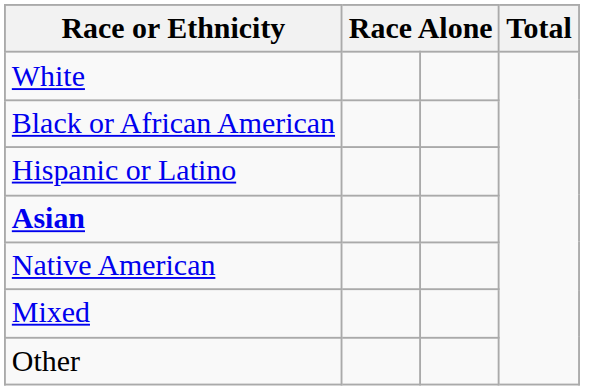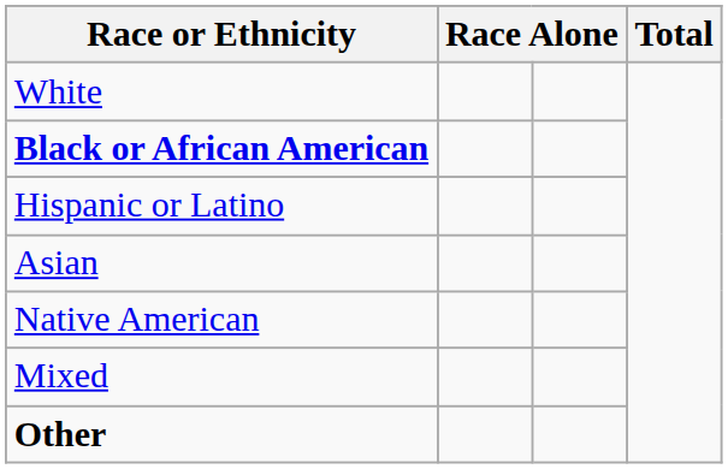Black or African American | Race or Ethnicity: normal -> bold
Asian | Race or Ethnicity: bold -> normal
Other | Race or Ethnicity: normal -> bold
